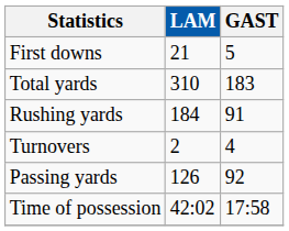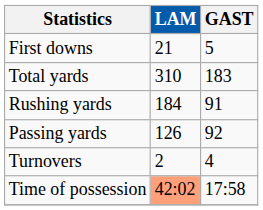rows swapped: Passing yards <-> Turnovers
Time of possession | LAM: no background -> lightsalmon background
